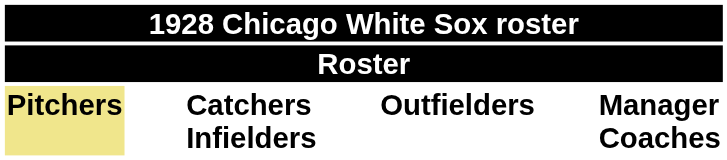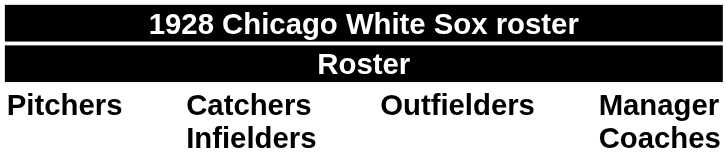Pitchers | column 1: khaki background -> no background
